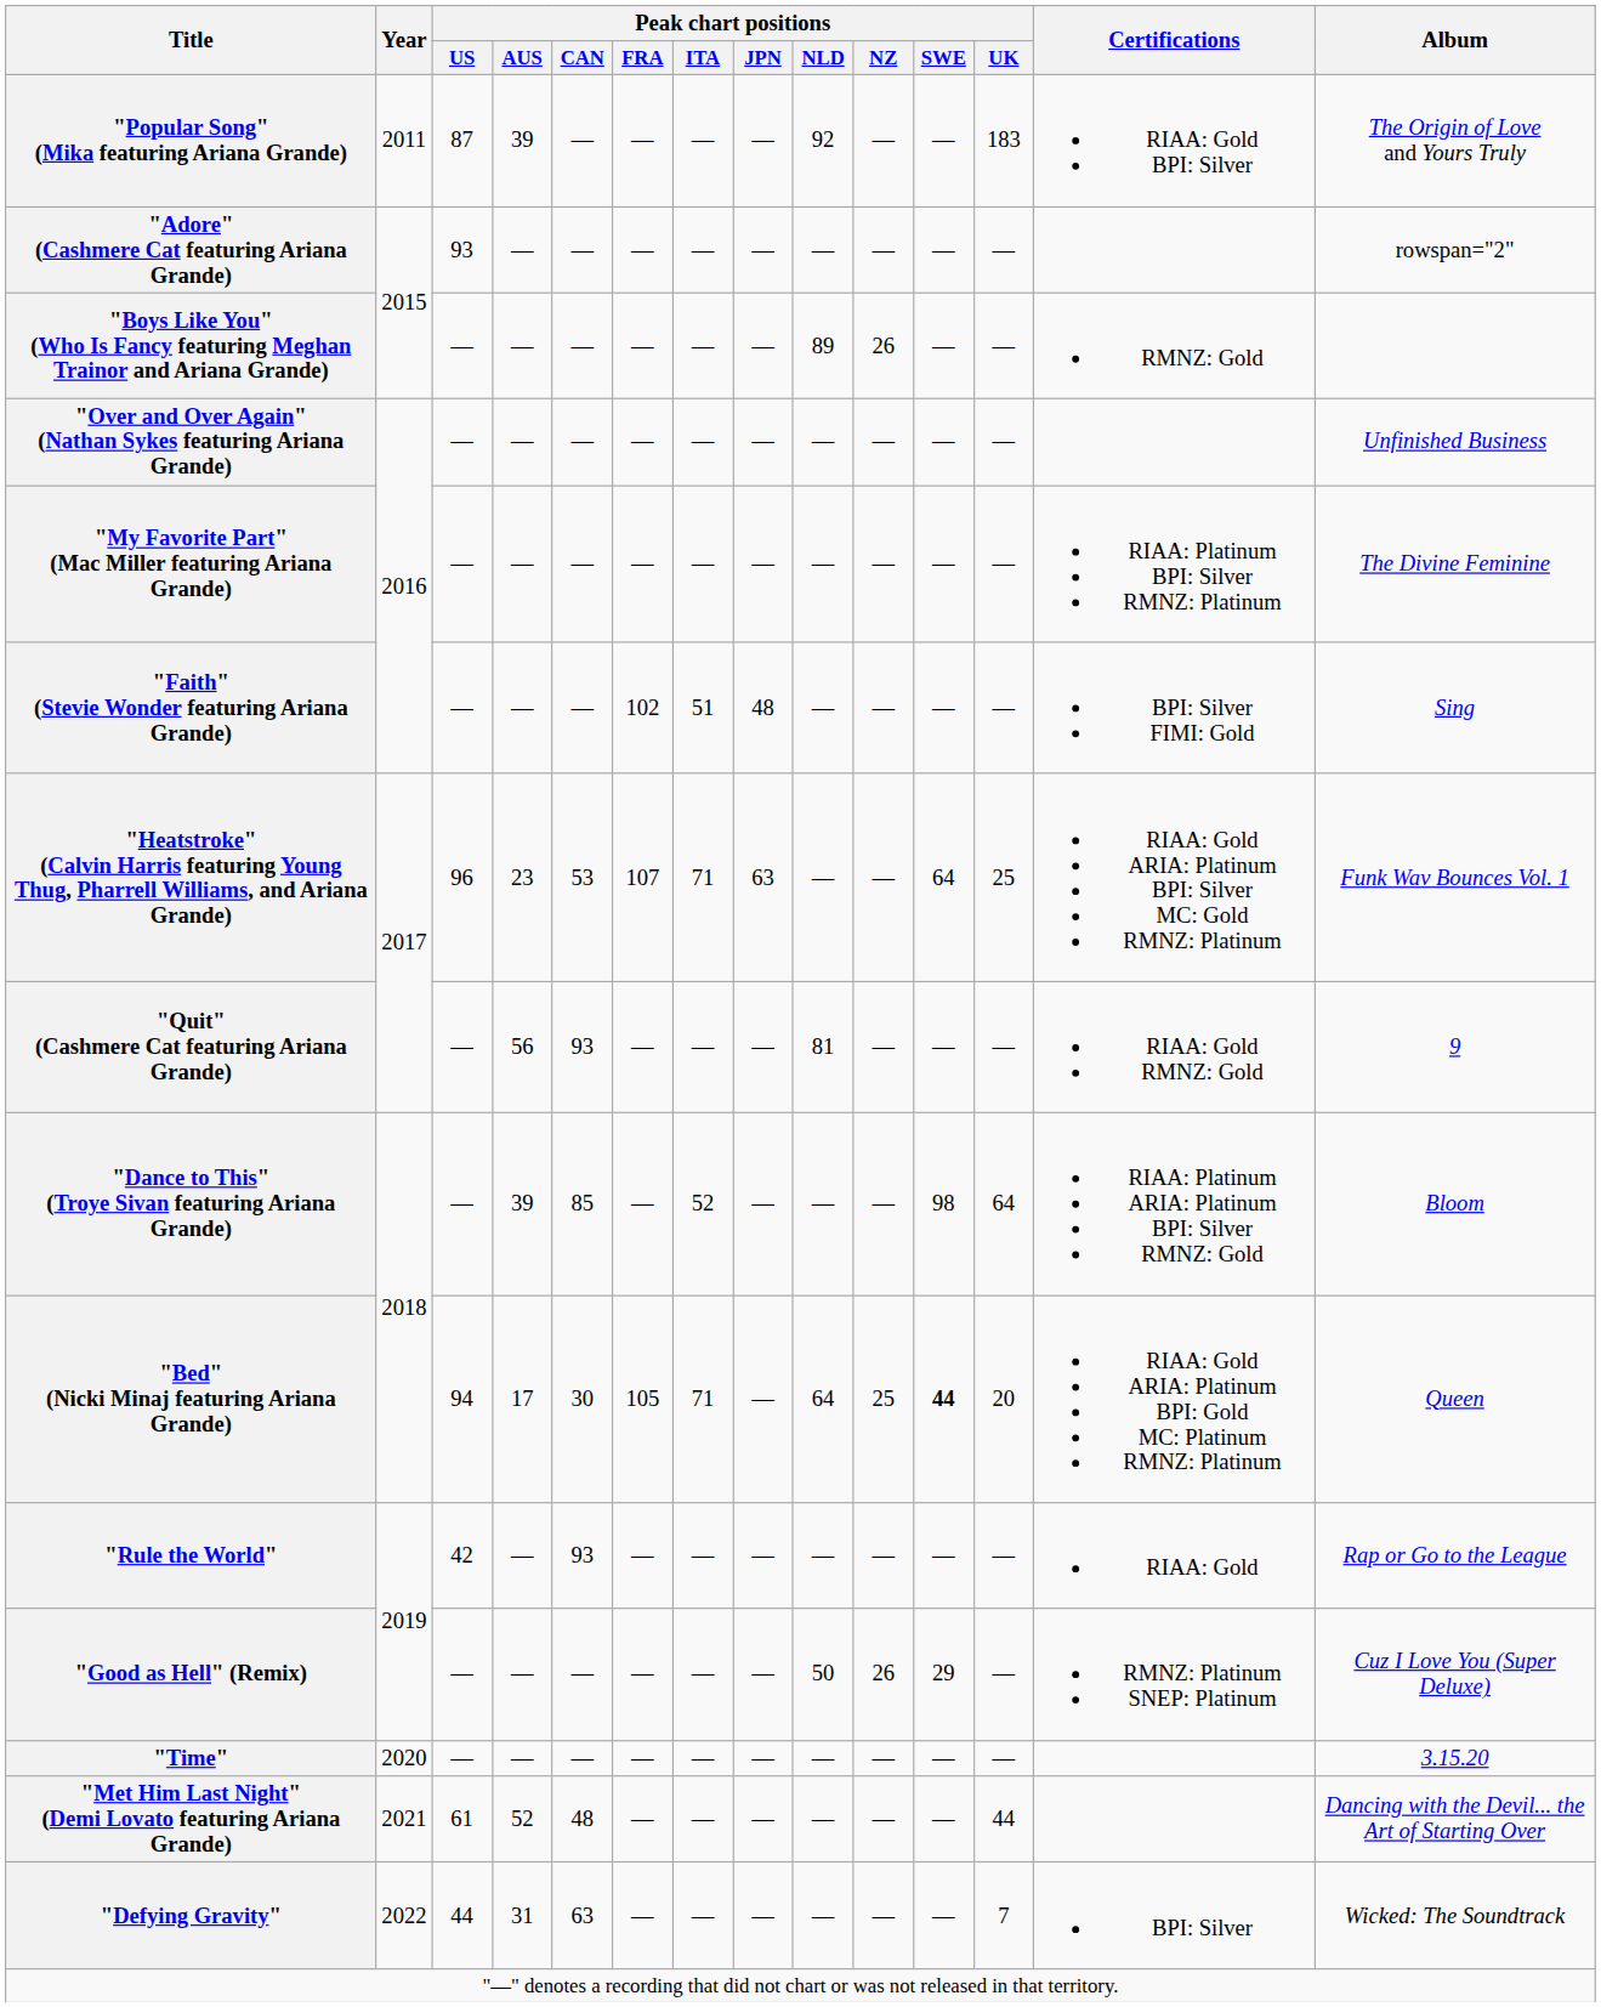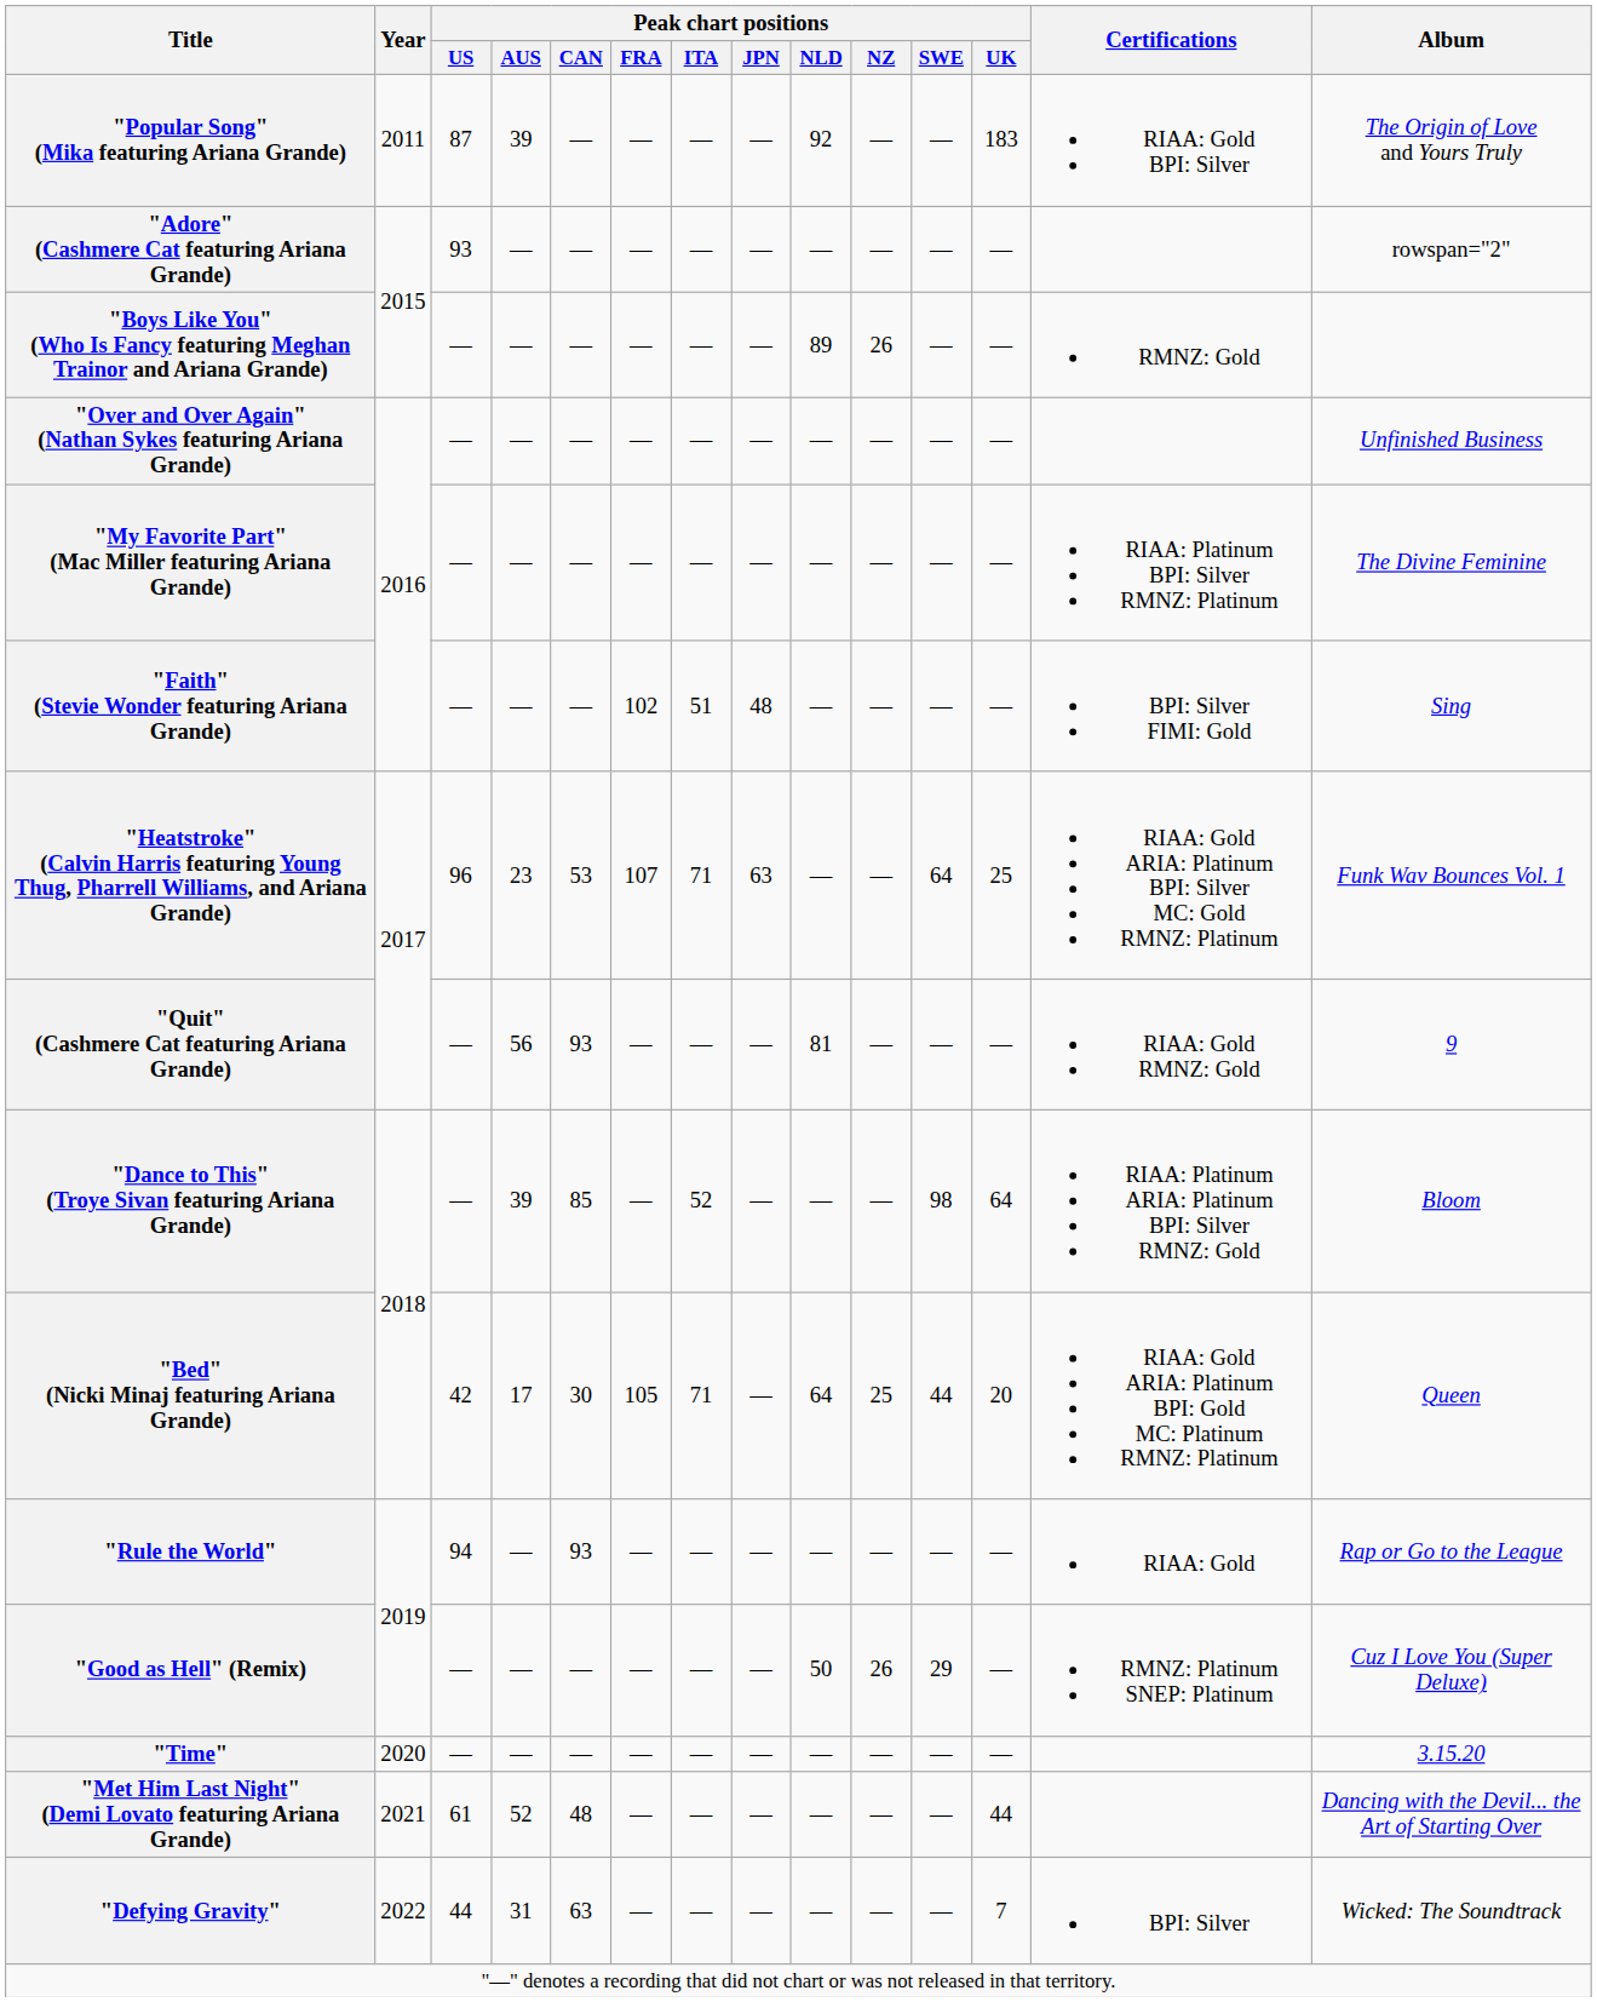"Bed" (Nicki Minaj featuring Ariana Grande) | Peak chart positions / US: 94 -> 42
"Bed" (Nicki Minaj featuring Ariana Grande) | Peak chart positions / SWE: bold -> normal
"Rule the World" | Peak chart positions / US: 42 -> 94
